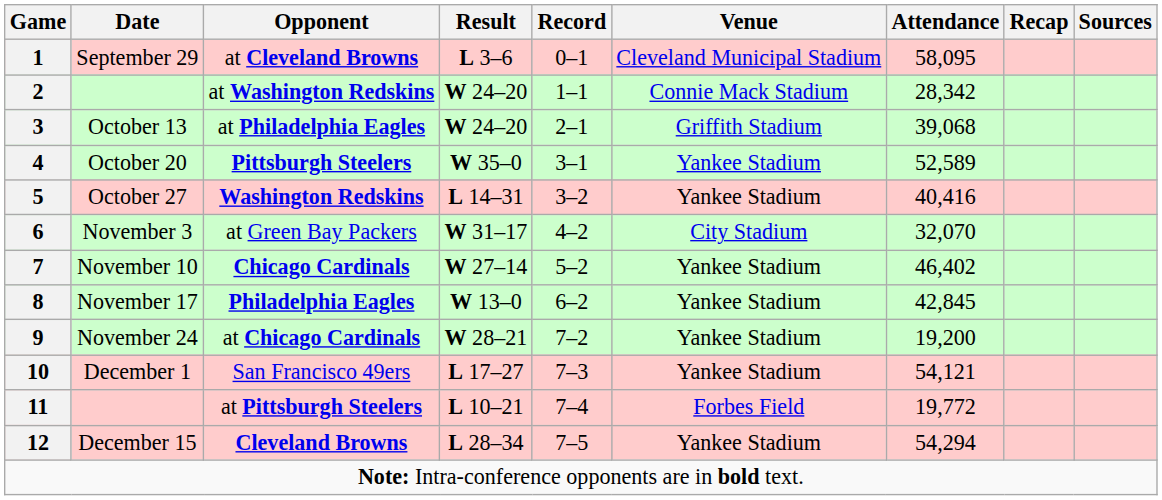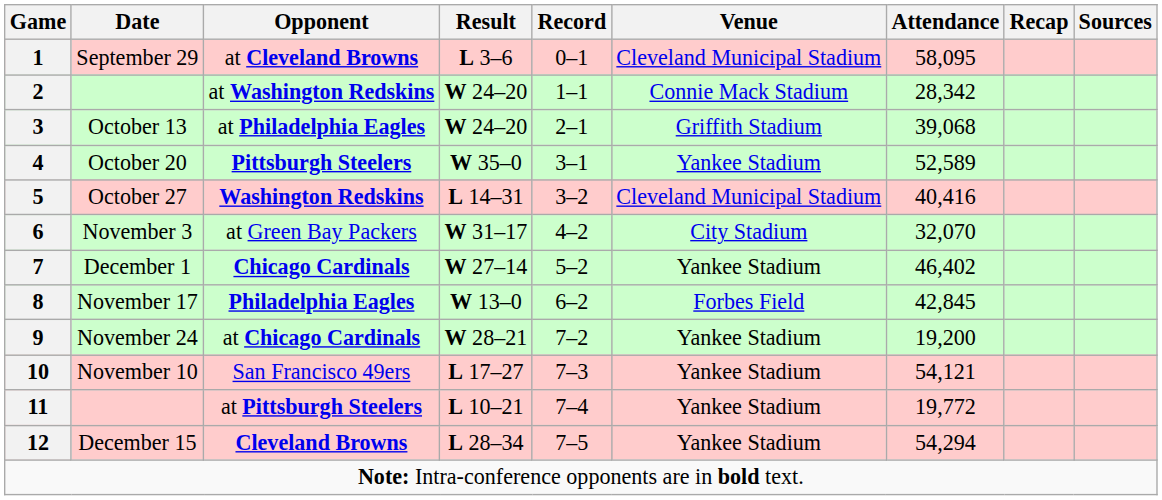5 | Venue: Yankee Stadium -> Cleveland Municipal Stadium
7 | Date: November 10 -> December 1
8 | Venue: Yankee Stadium -> Forbes Field
10 | Date: December 1 -> November 10
11 | Venue: Forbes Field -> Yankee Stadium
